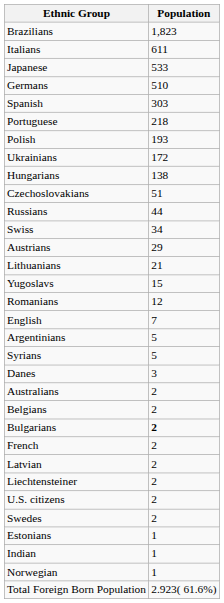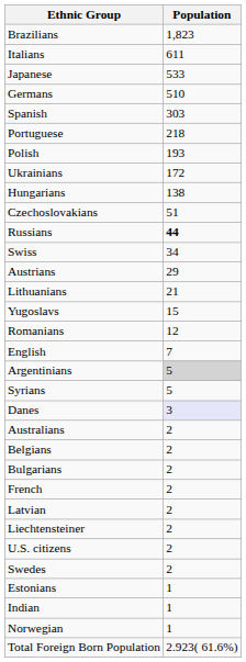Russians | Population: normal -> bold
Argentinians | Population: no background -> lightgrey background
Danes | Population: no background -> lavender background
Bulgarians | Population: bold -> normal
